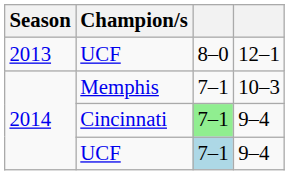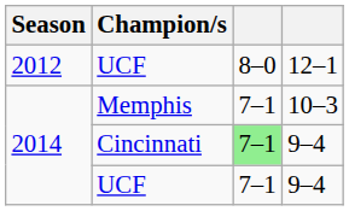UCF / 12–1 | Season: 2013 -> 2012
UCF / 9–4 | column 3: lightblue background -> no background
